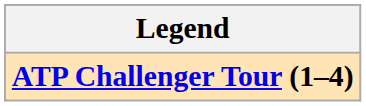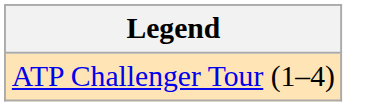row 2 | column 1: bold -> normal
